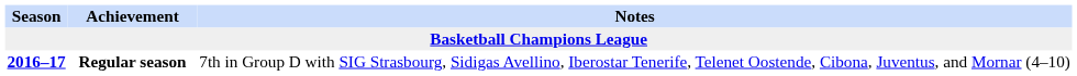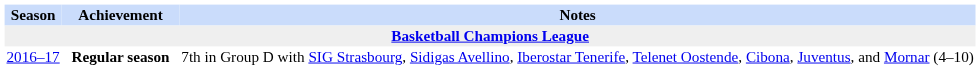Regular season | Season: bold -> normal
